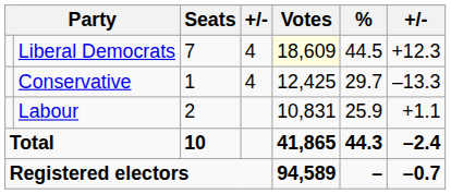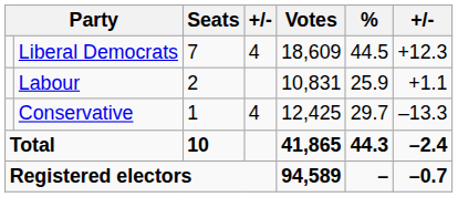Liberal Democrats | Votes: lightyellow background -> no background
rows swapped: Labour <-> Conservative
